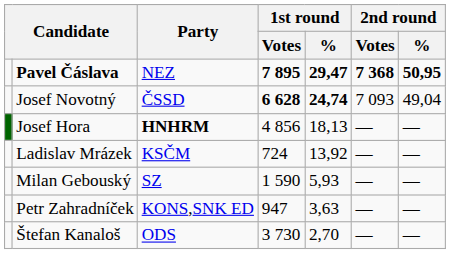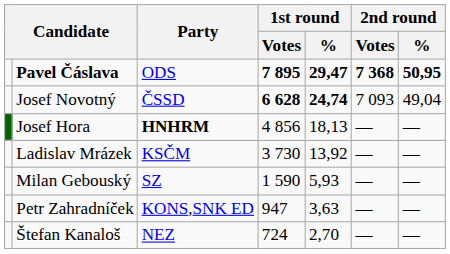Pavel Čáslava | Party: NEZ -> ODS
Ladislav Mrázek | 1st round / Votes: 724 -> 3 730
Štefan Kanaloš | Party: ODS -> NEZ
Štefan Kanaloš | 1st round / Votes: 3 730 -> 724
